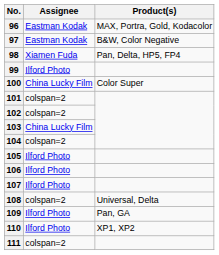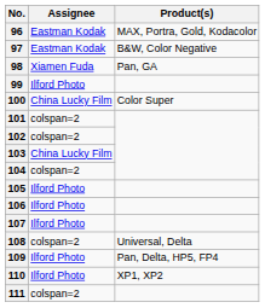98 | Product(s): Pan, Delta, HP5, FP4 -> Pan, GA
109 | Product(s): Pan, GA -> Pan, Delta, HP5, FP4
